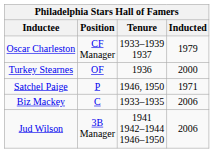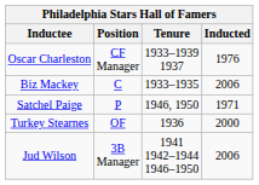Oscar Charleston | Inducted: 1979 -> 1976
rows swapped: Biz Mackey <-> Turkey Stearnes
